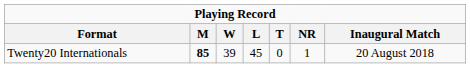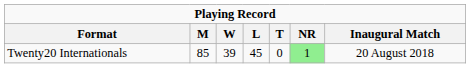Twenty20 Internationals | M: bold -> normal
Twenty20 Internationals | NR: no background -> lightgreen background
